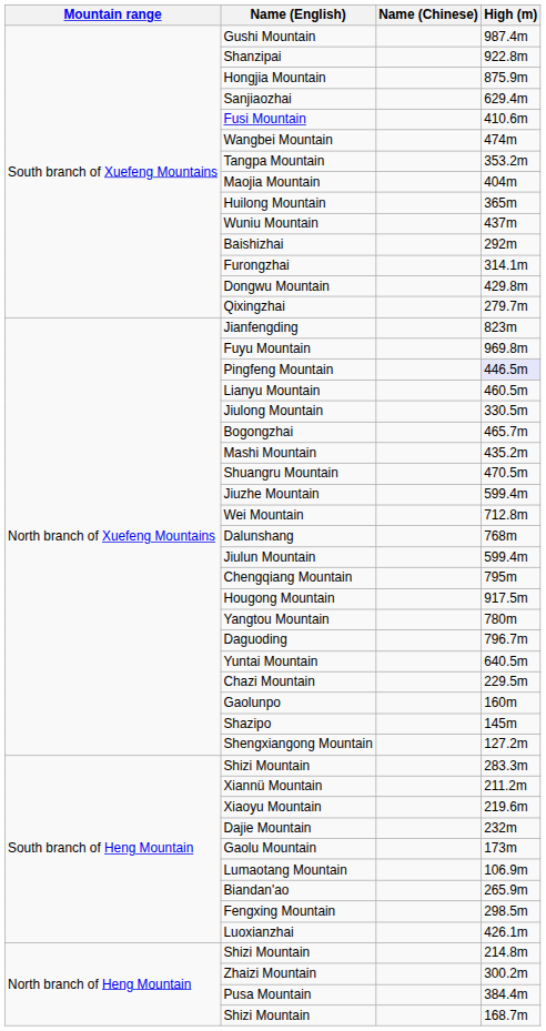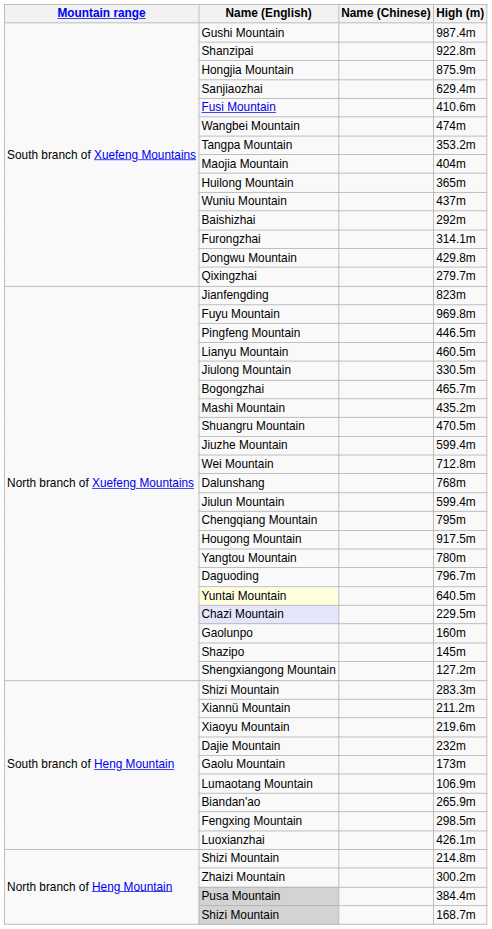Pingfeng Mountain | High (m): lavender background -> no background
Yuntai Mountain | Name (English): no background -> lightyellow background
Chazi Mountain | Name (English): no background -> lavender background
Pusa Mountain | Name (English): no background -> lightgrey background
Shizi Mountain / 168.7m | Name (English): no background -> lightgrey background
